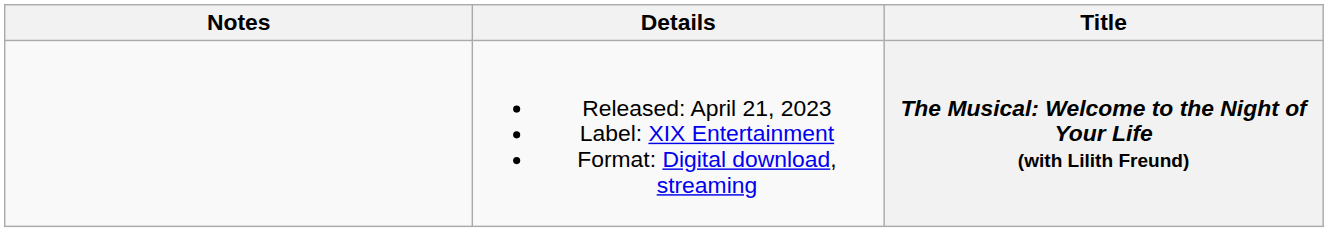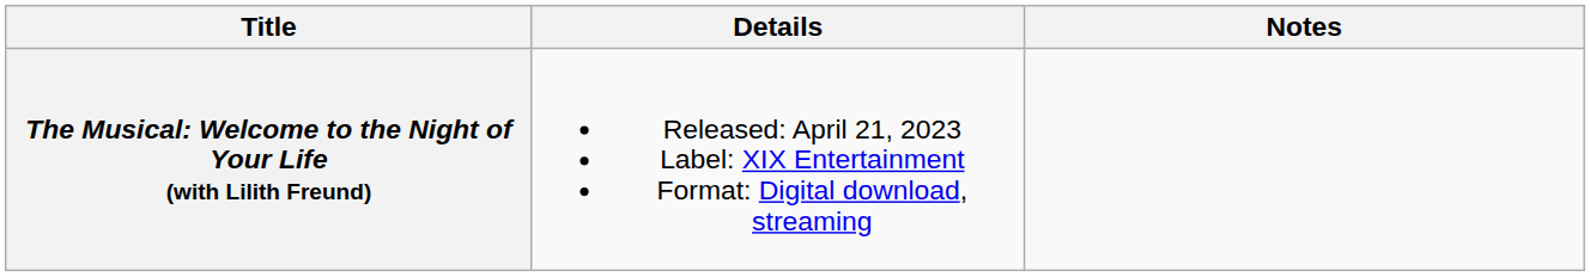columns swapped: Title <-> Notes
